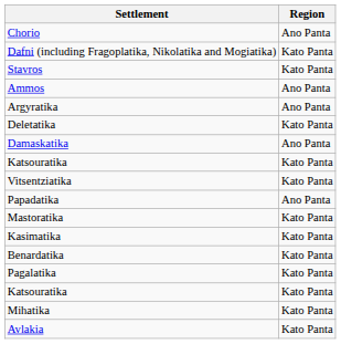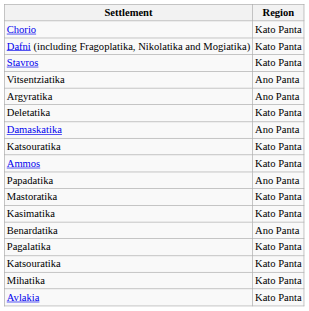row 2 | Region: Ano Panta -> Kato Panta
row 5 | Settlement: Ammos -> Vitsentziatika
row 10 | Settlement: Vitsentziatika -> Ammos
row 14 | Region: Kato Panta -> Ano Panta
